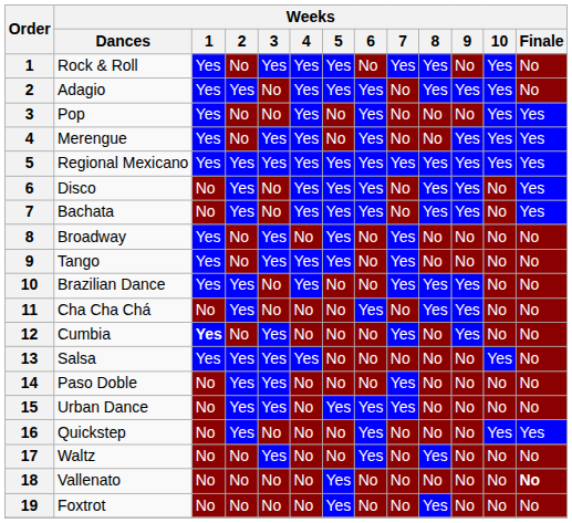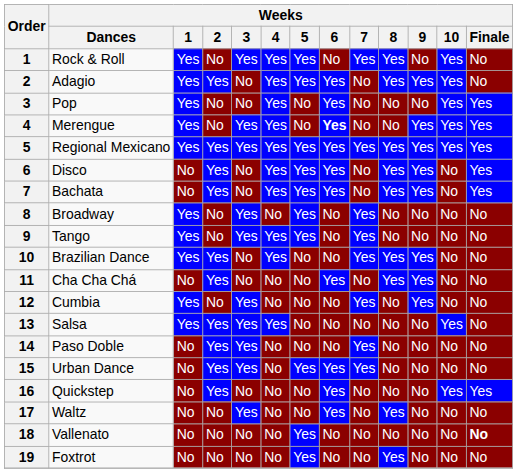Merengue | Weeks / 6: normal -> bold
Cumbia | Weeks / 1: bold -> normal
